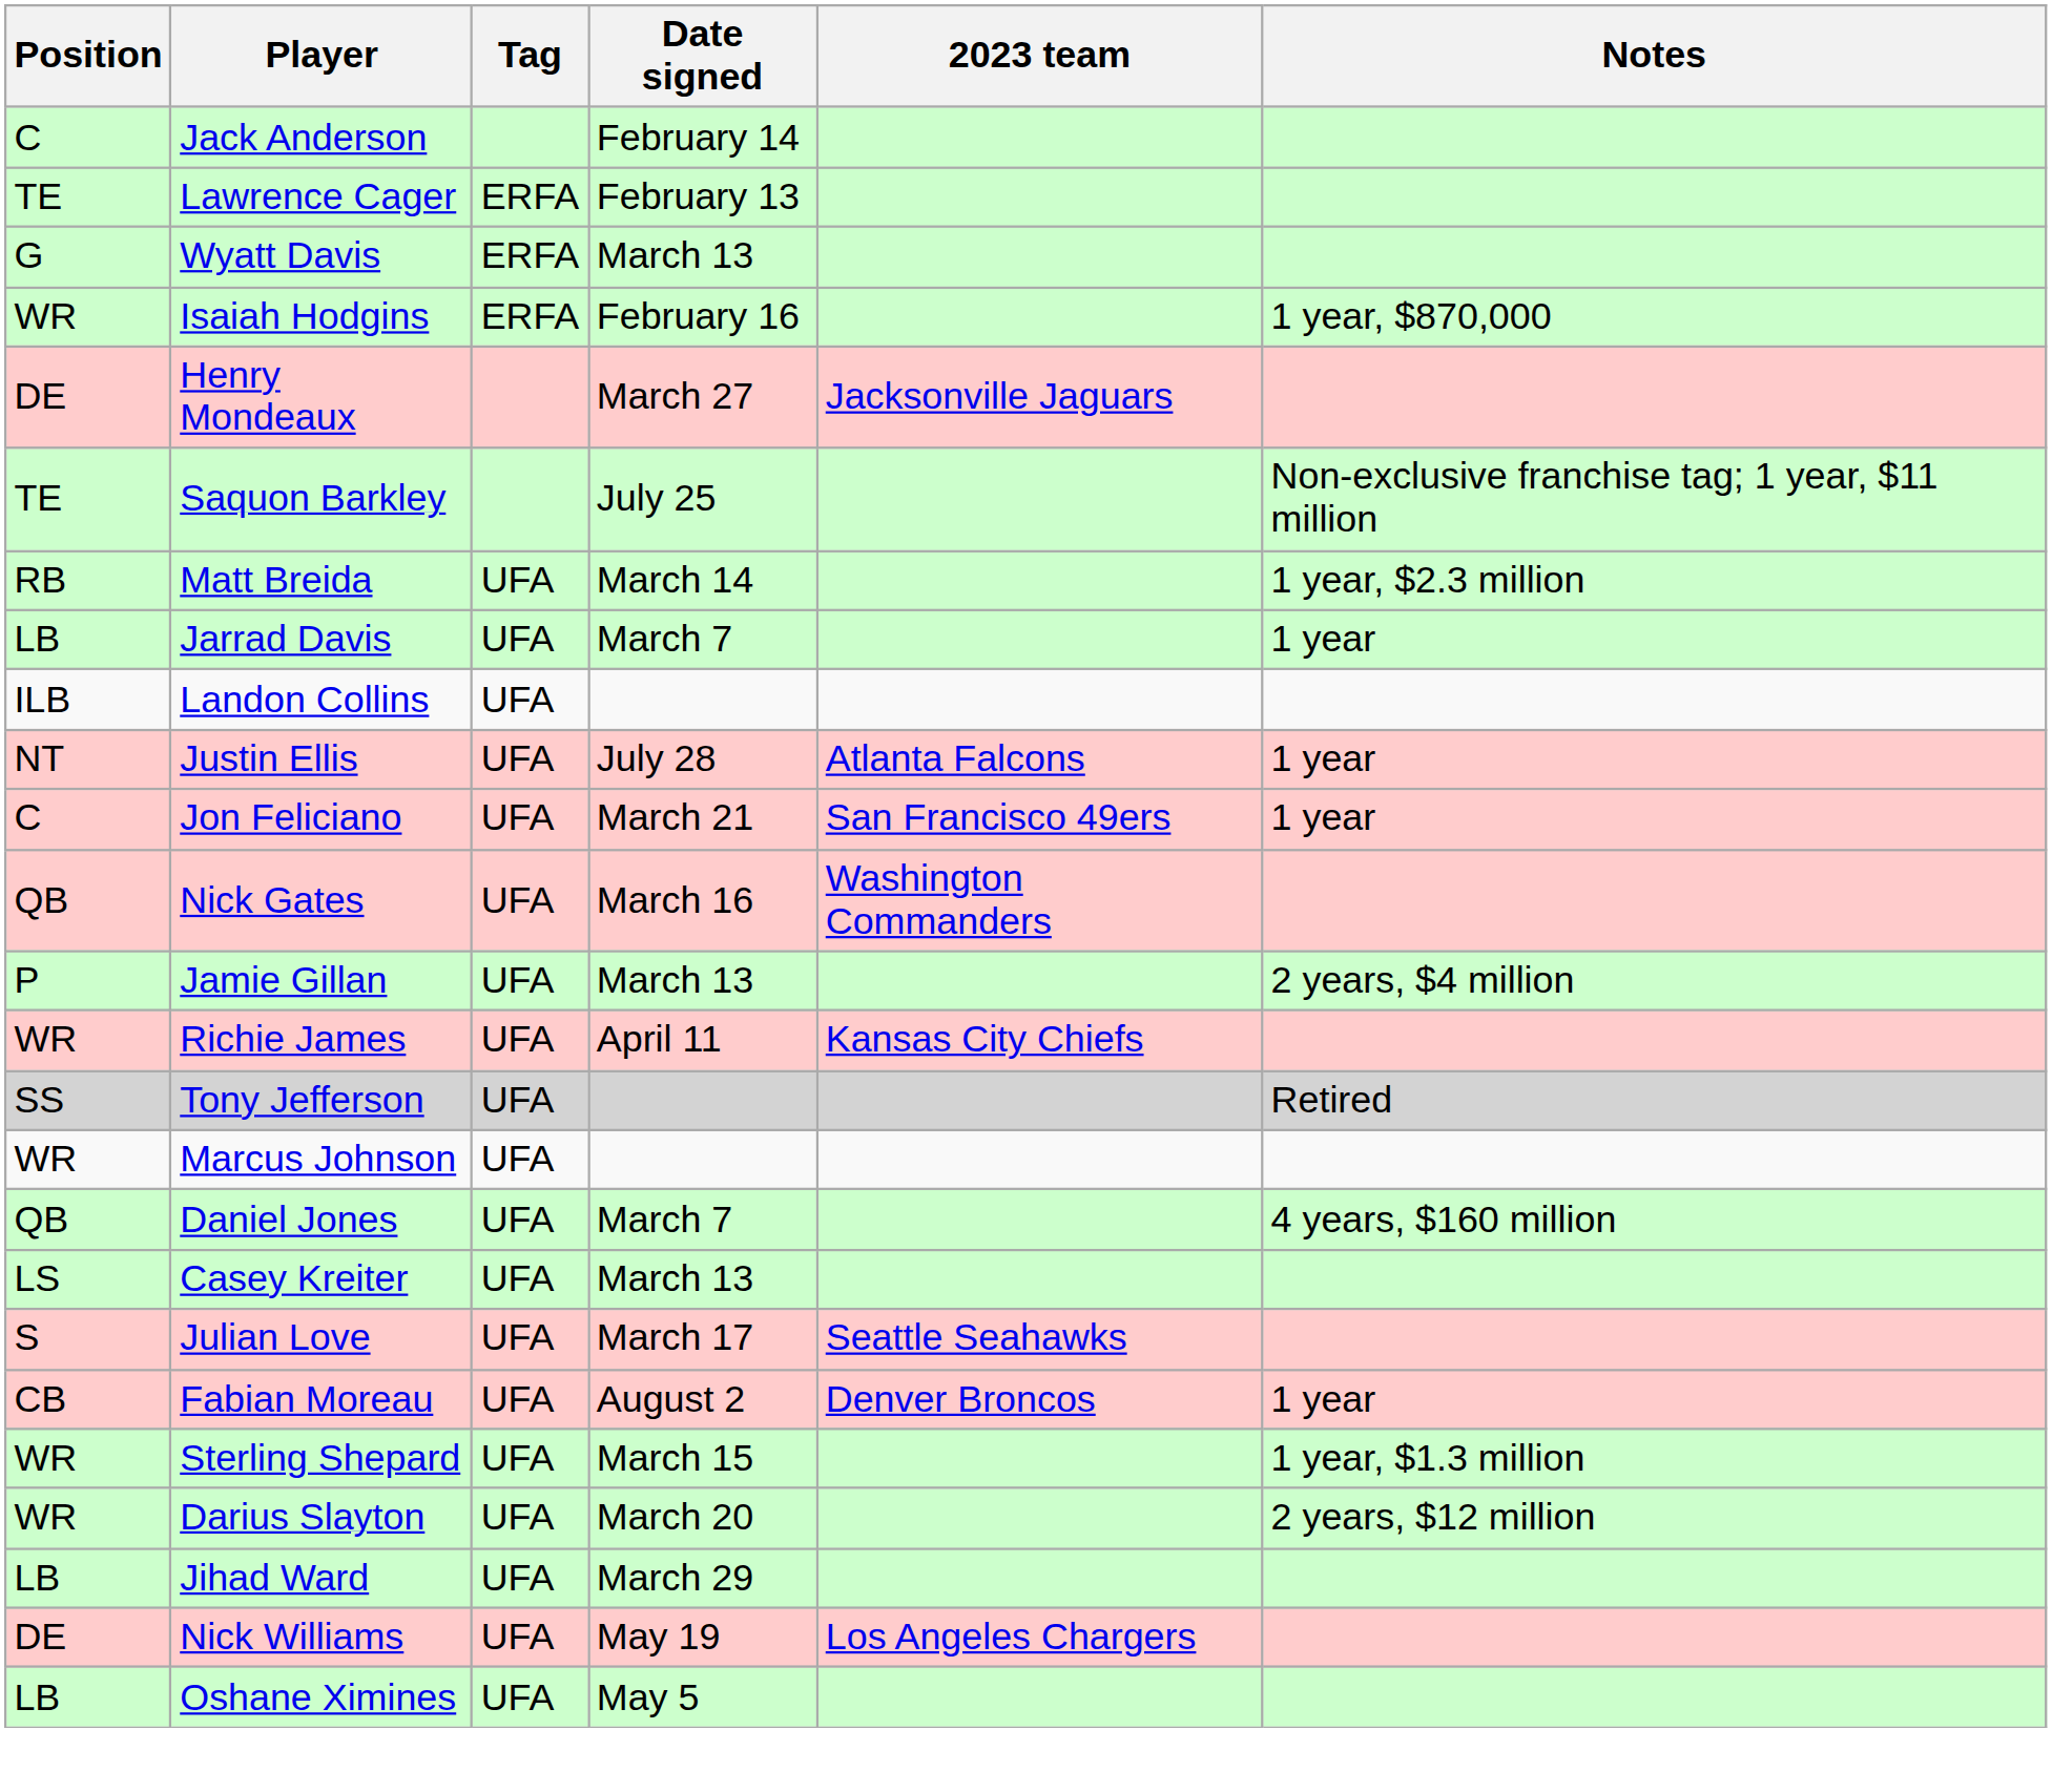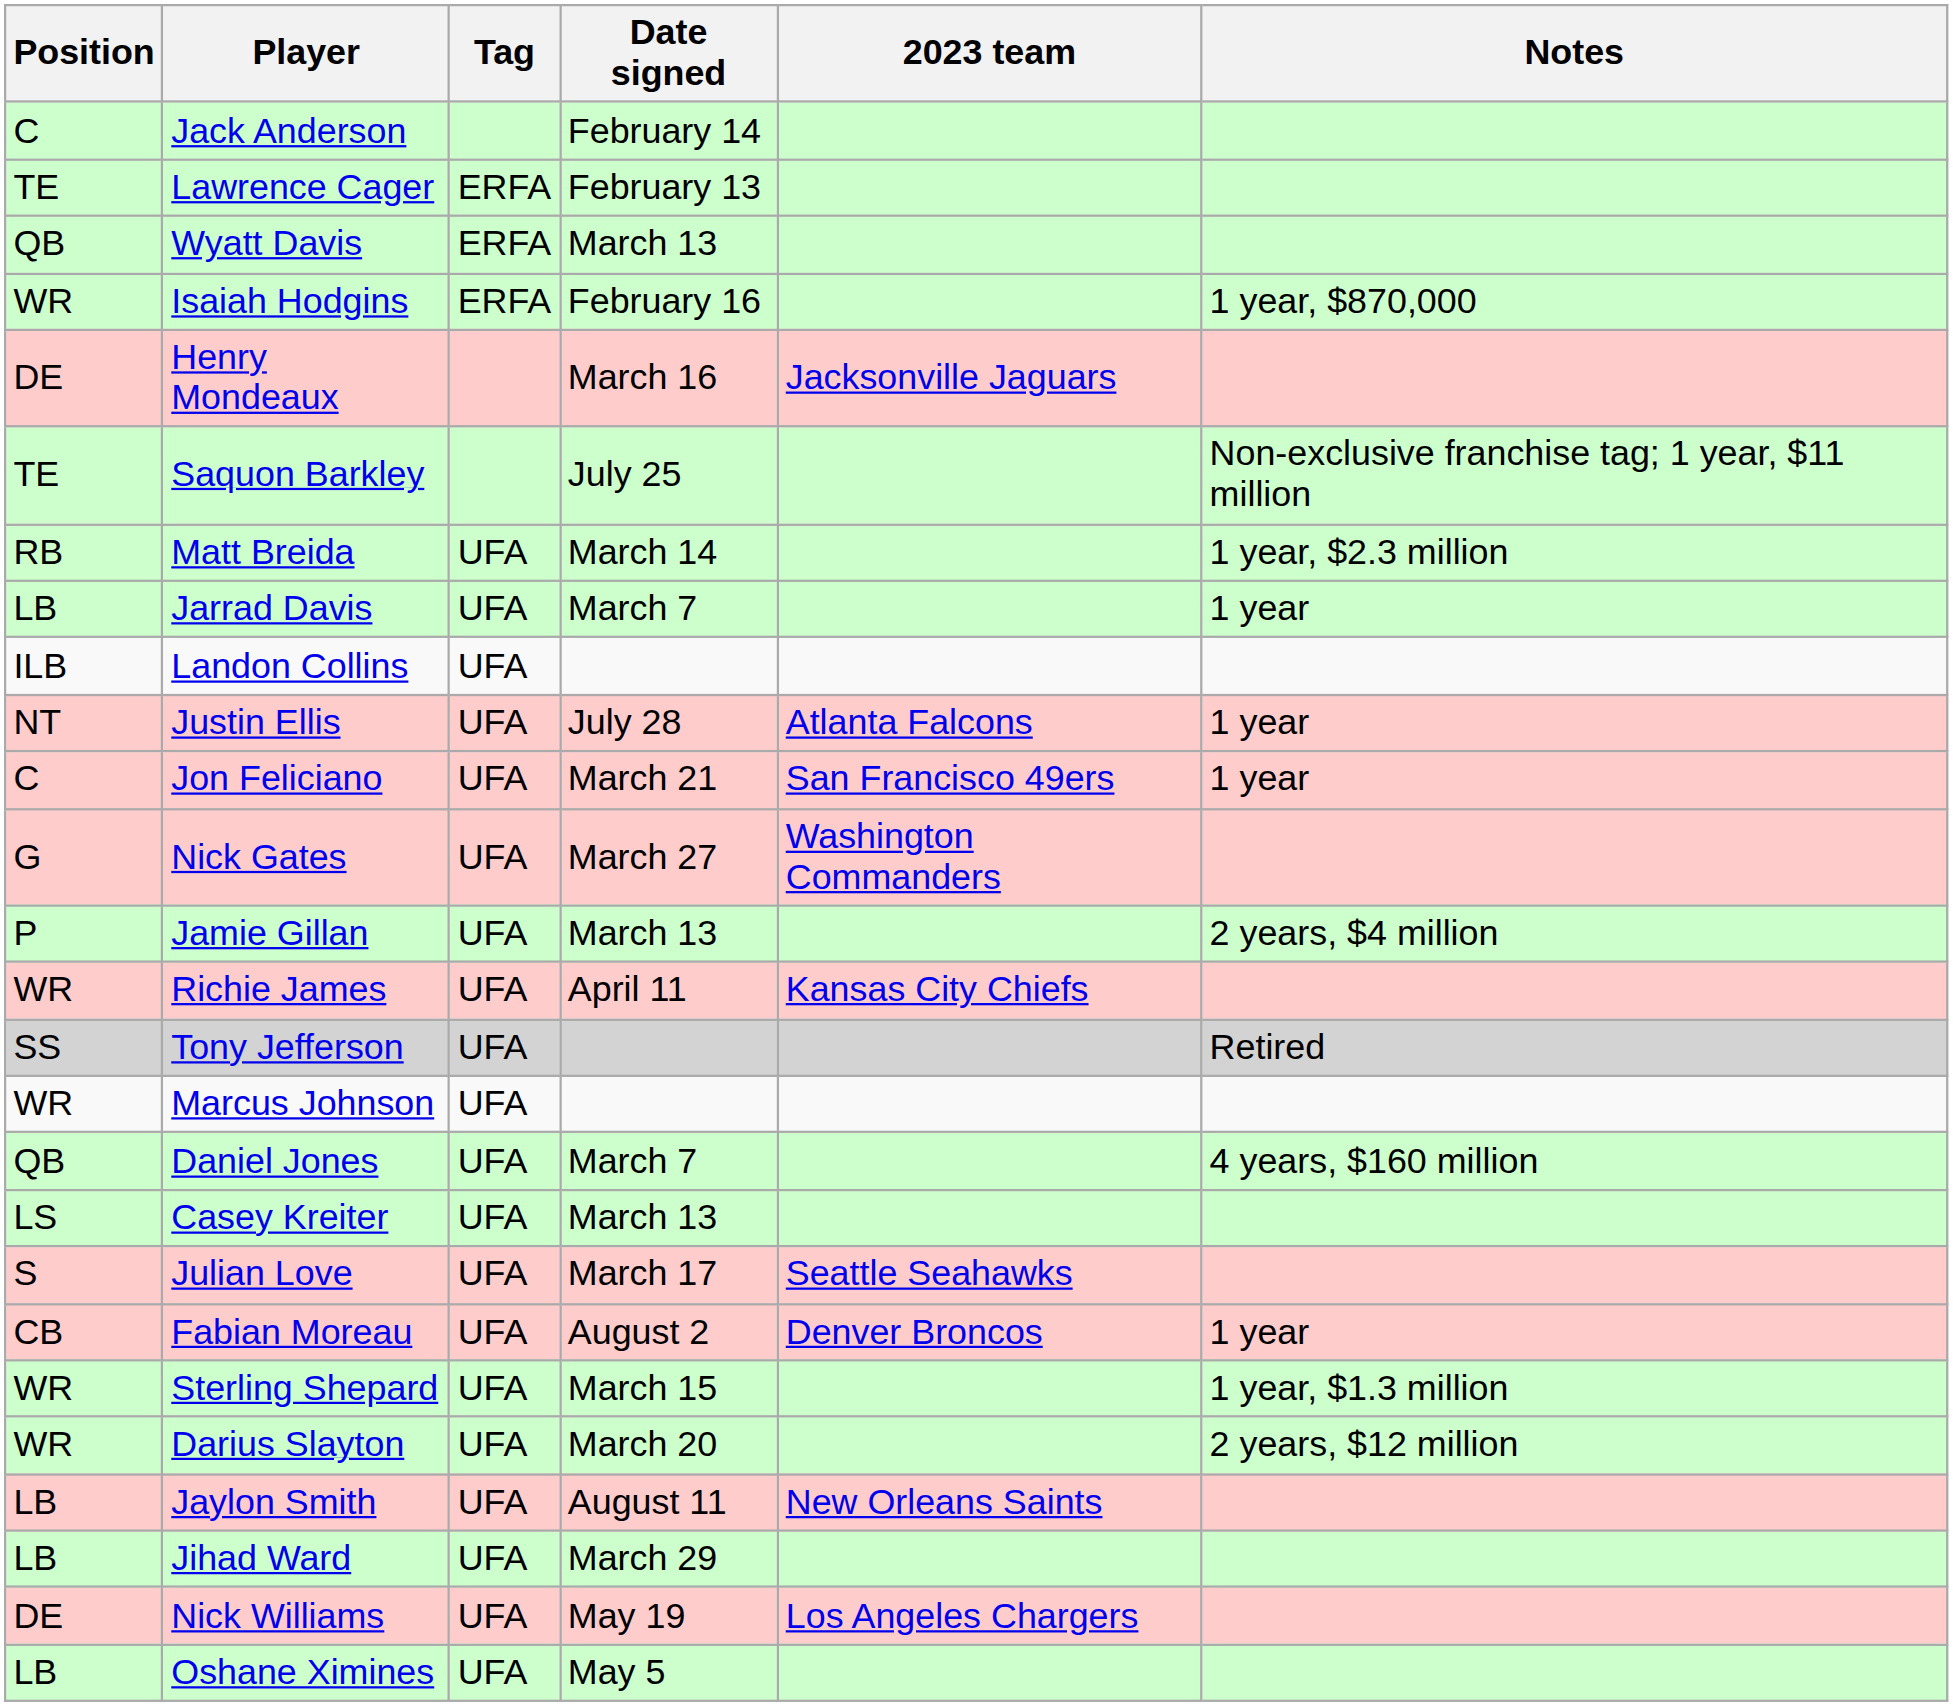Wyatt Davis | Position: G -> QB
Henry Mondeaux | Date signed: March 27 -> March 16
Nick Gates | Position: QB -> G
Nick Gates | Date signed: March 16 -> March 27
+ row: LB | Jaylon Smith | UFA | August 11 | New Orleans Saints
